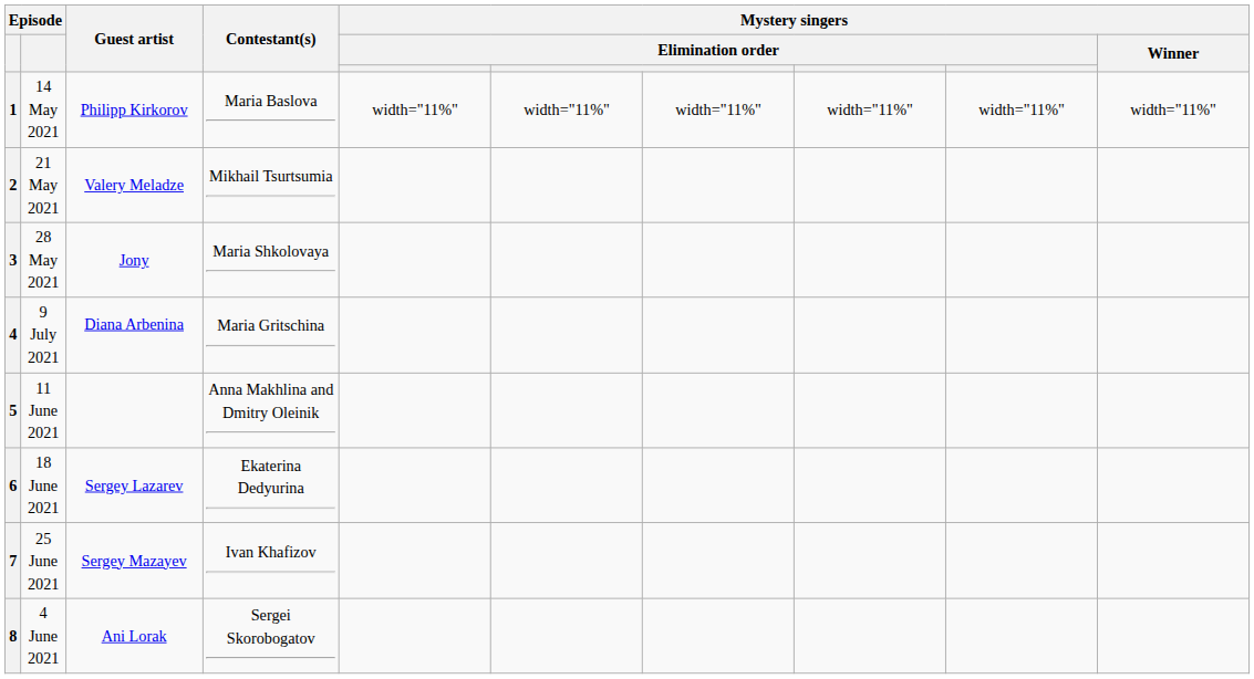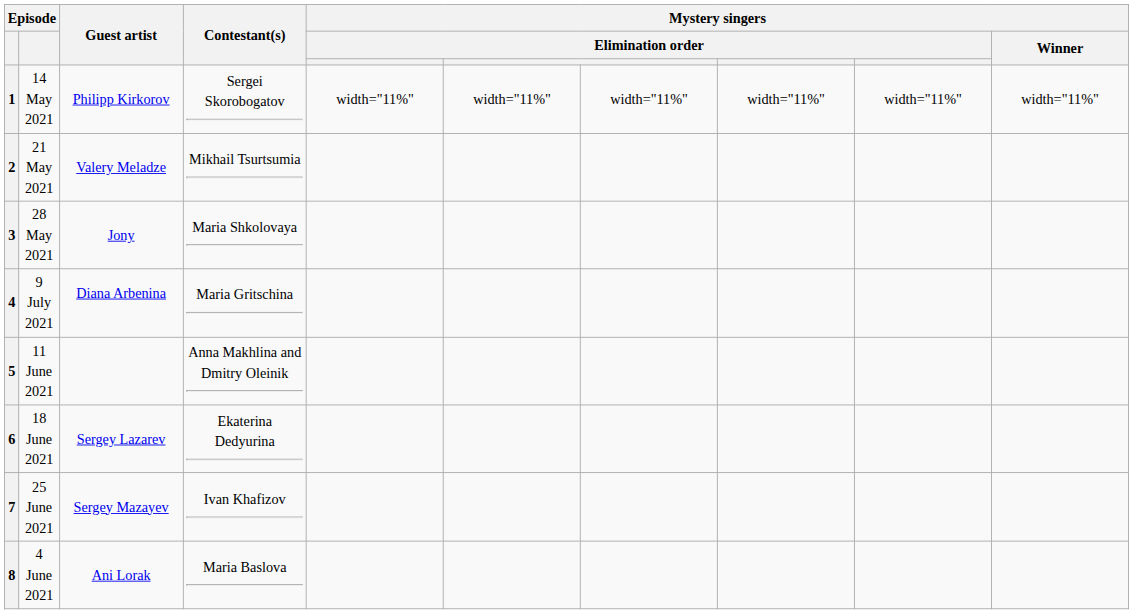1 | Contestant(s): Maria Baslova -> Sergei Skorobogatov
8 | Contestant(s): Sergei Skorobogatov -> Maria Baslova
